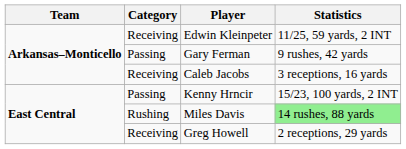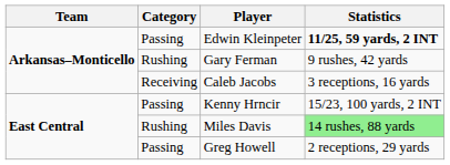Edwin Kleinpeter | Category: Receiving -> Passing
Edwin Kleinpeter | Statistics: normal -> bold
Gary Ferman | Category: Passing -> Rushing
Greg Howell | Category: Receiving -> Passing
